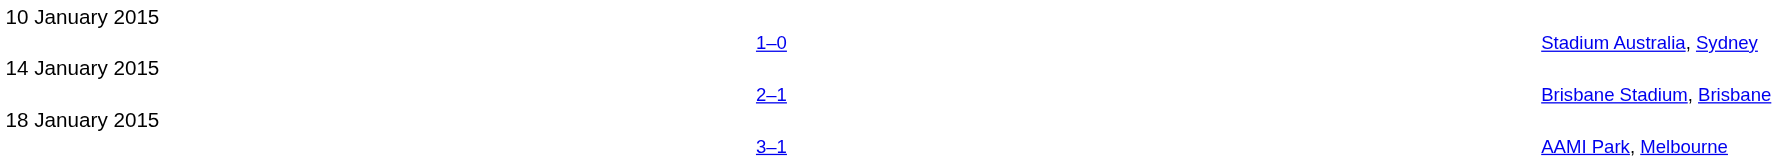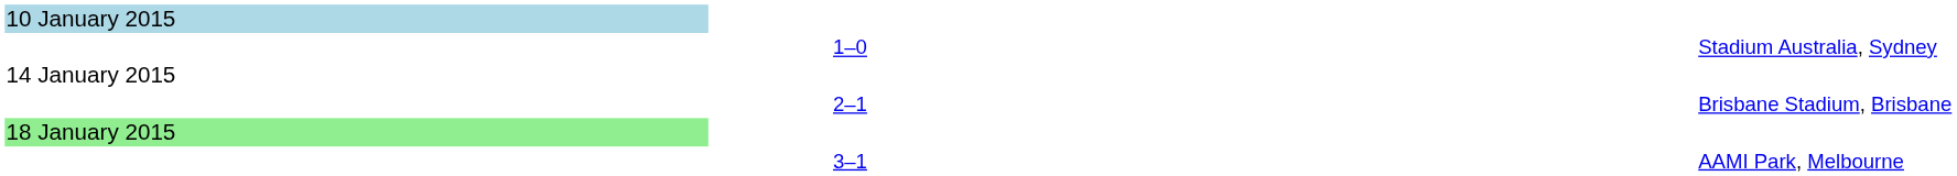10 January 2015 | column 1: no background -> lightblue background
18 January 2015 | column 1: no background -> lightgreen background
